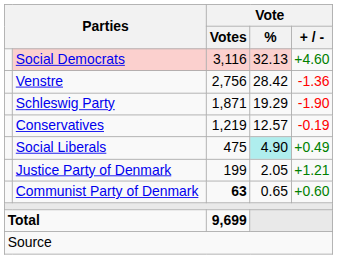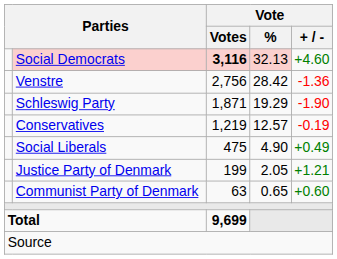Social Democrats | Vote / Votes: normal -> bold
Social Liberals | Vote / %: paleturquoise background -> no background
Communist Party of Denmark | Vote / Votes: bold -> normal
